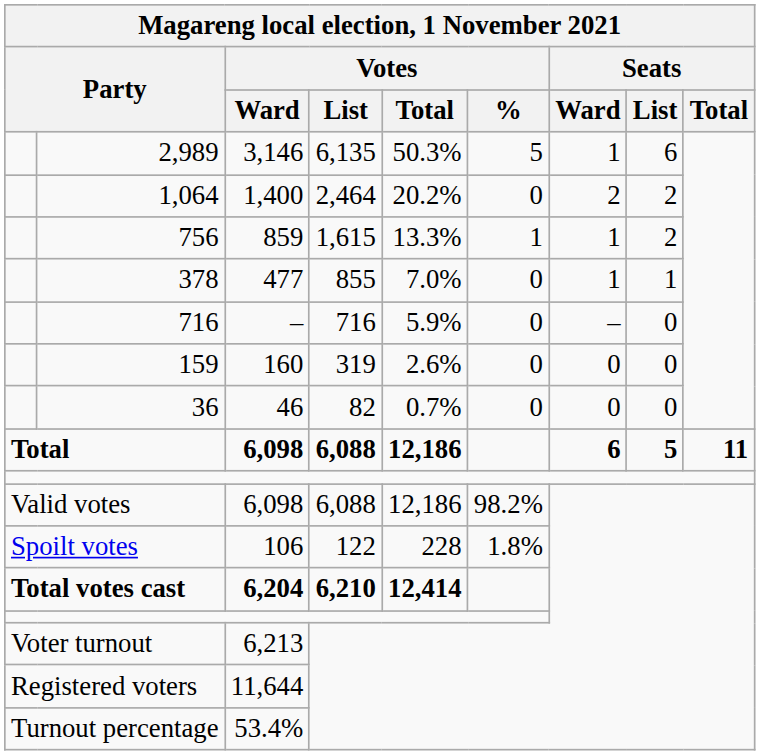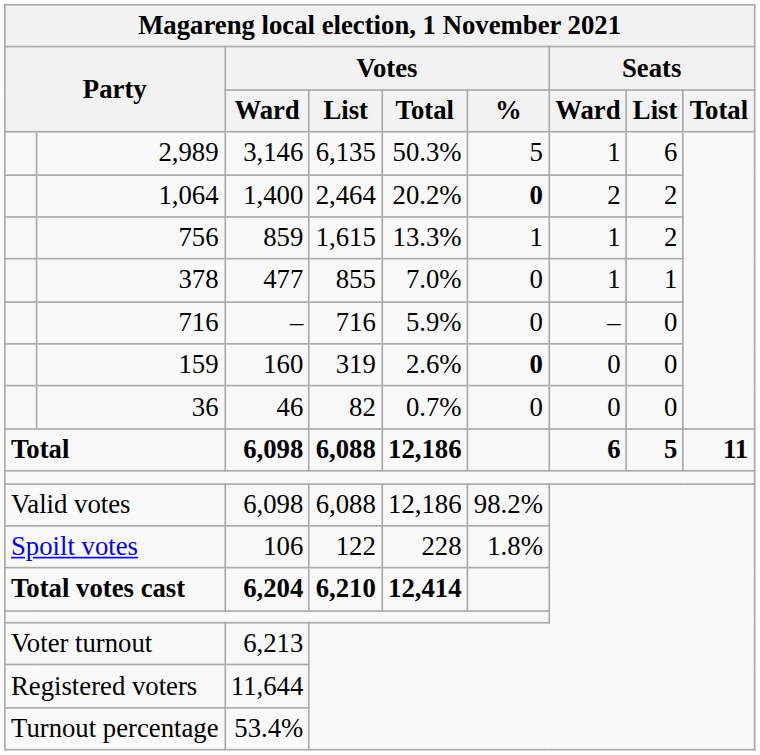1,064 | Votes / %: normal -> bold
159 | Votes / %: normal -> bold
